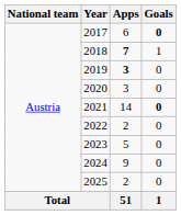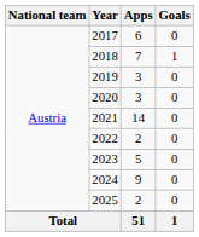2017 | Goals: bold -> normal
2018 | Apps: bold -> normal
2019 | Apps: bold -> normal
2021 | Goals: bold -> normal
